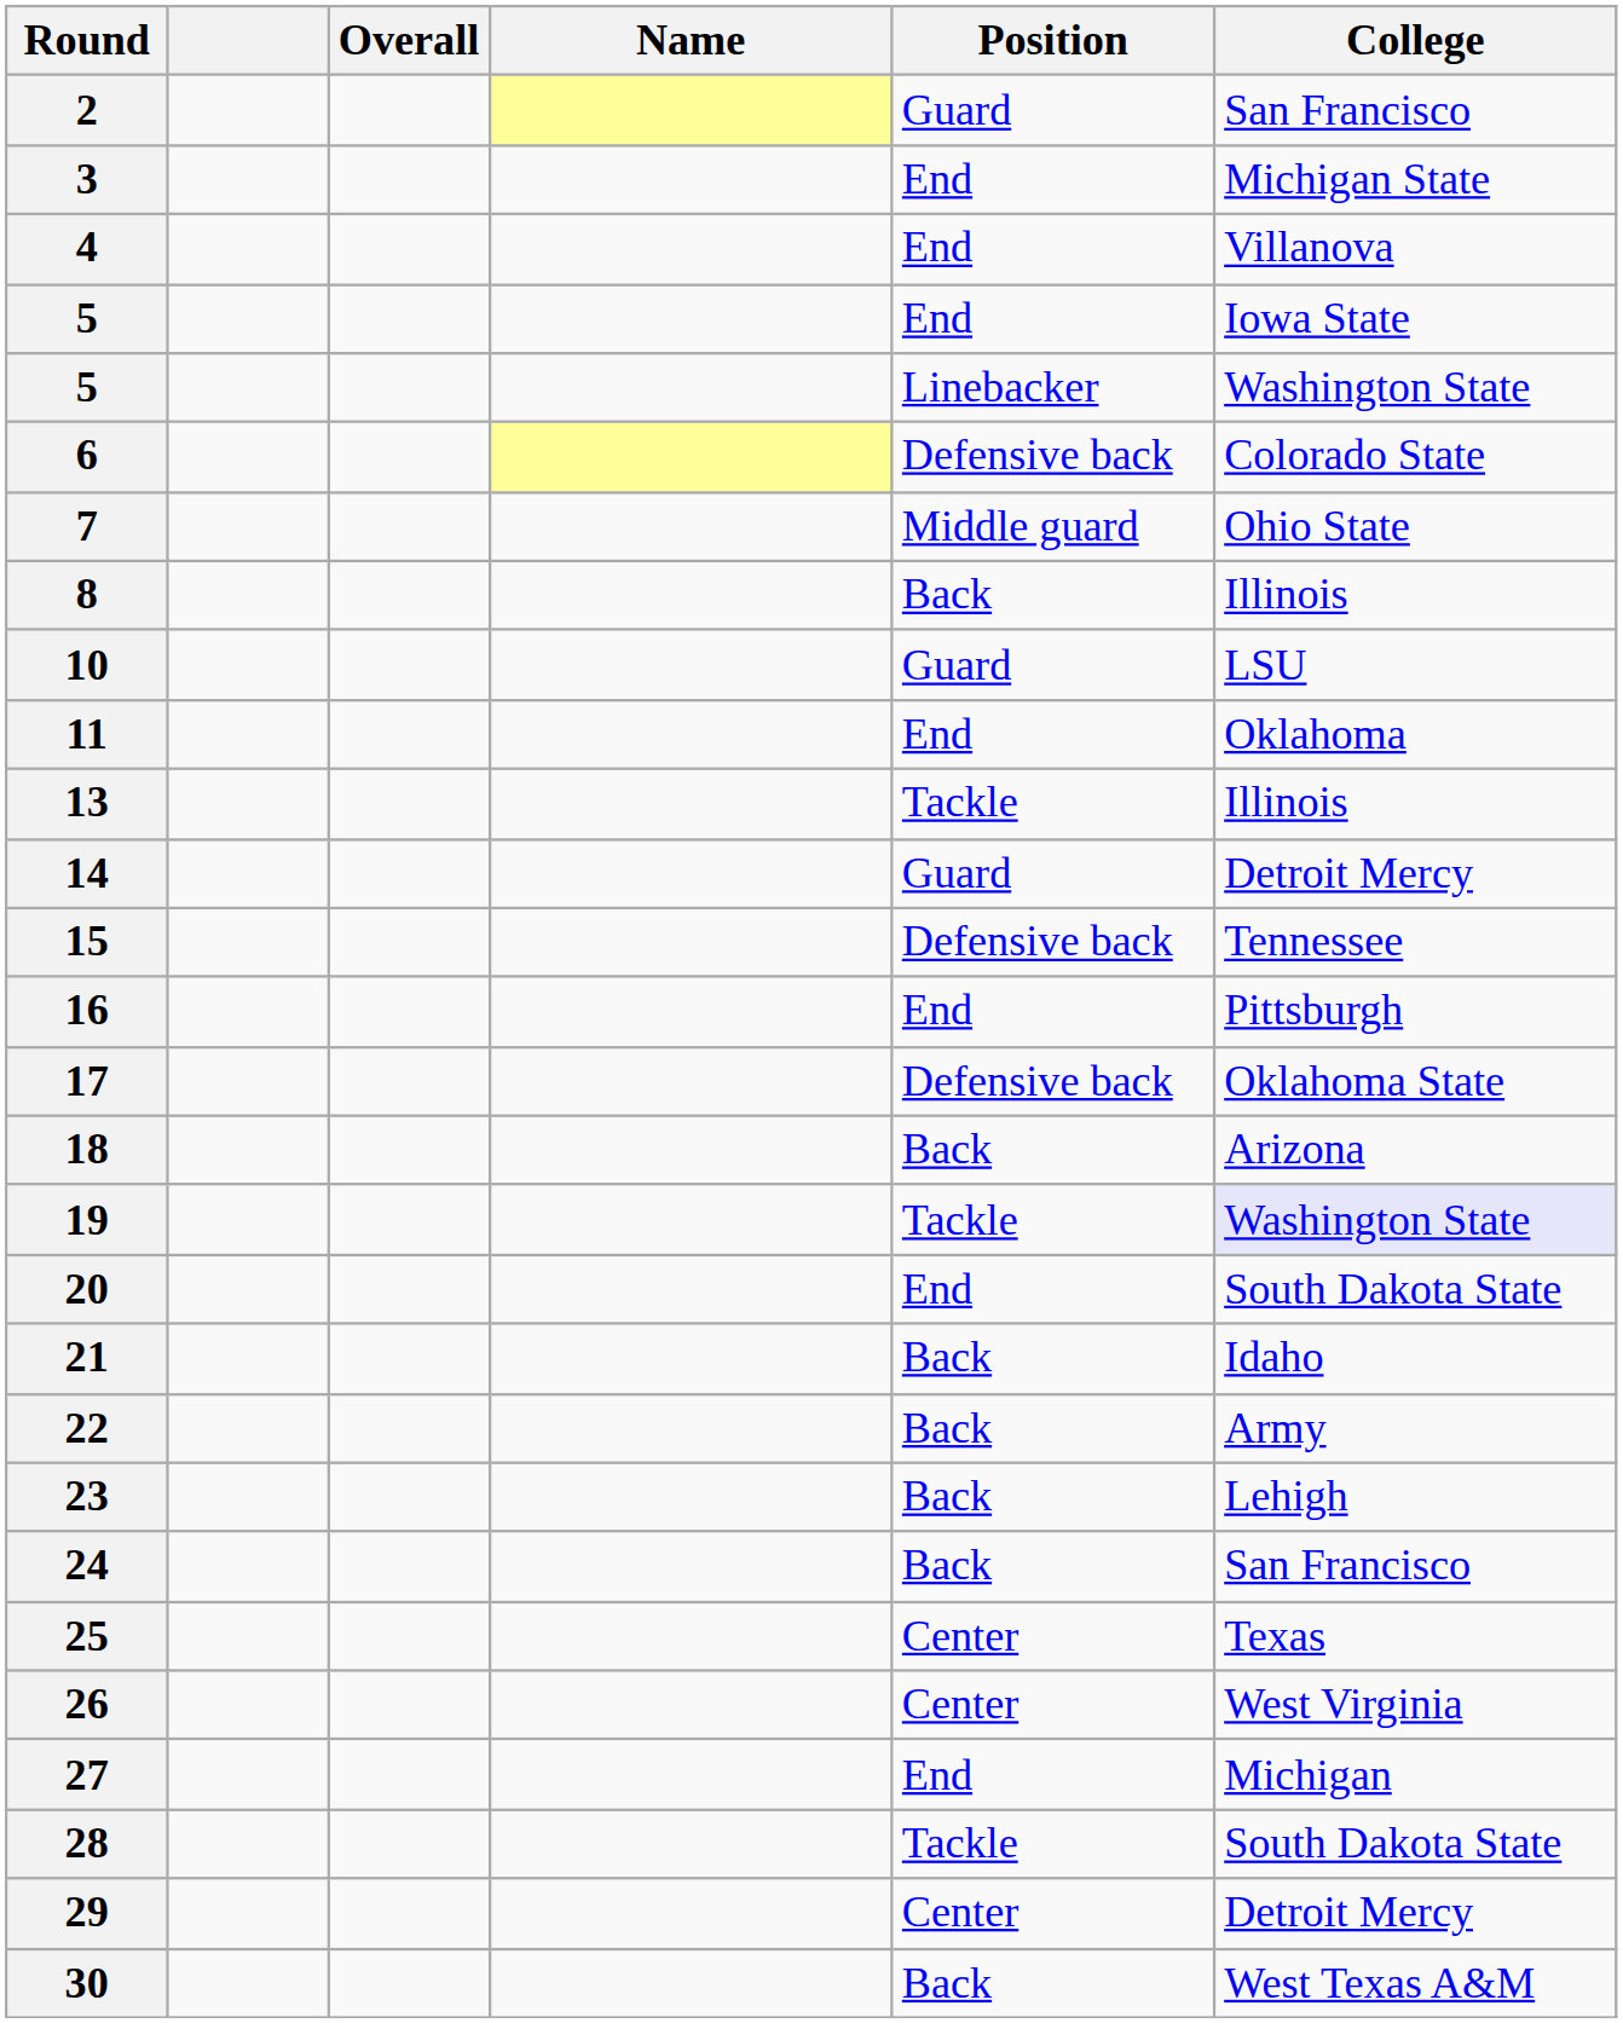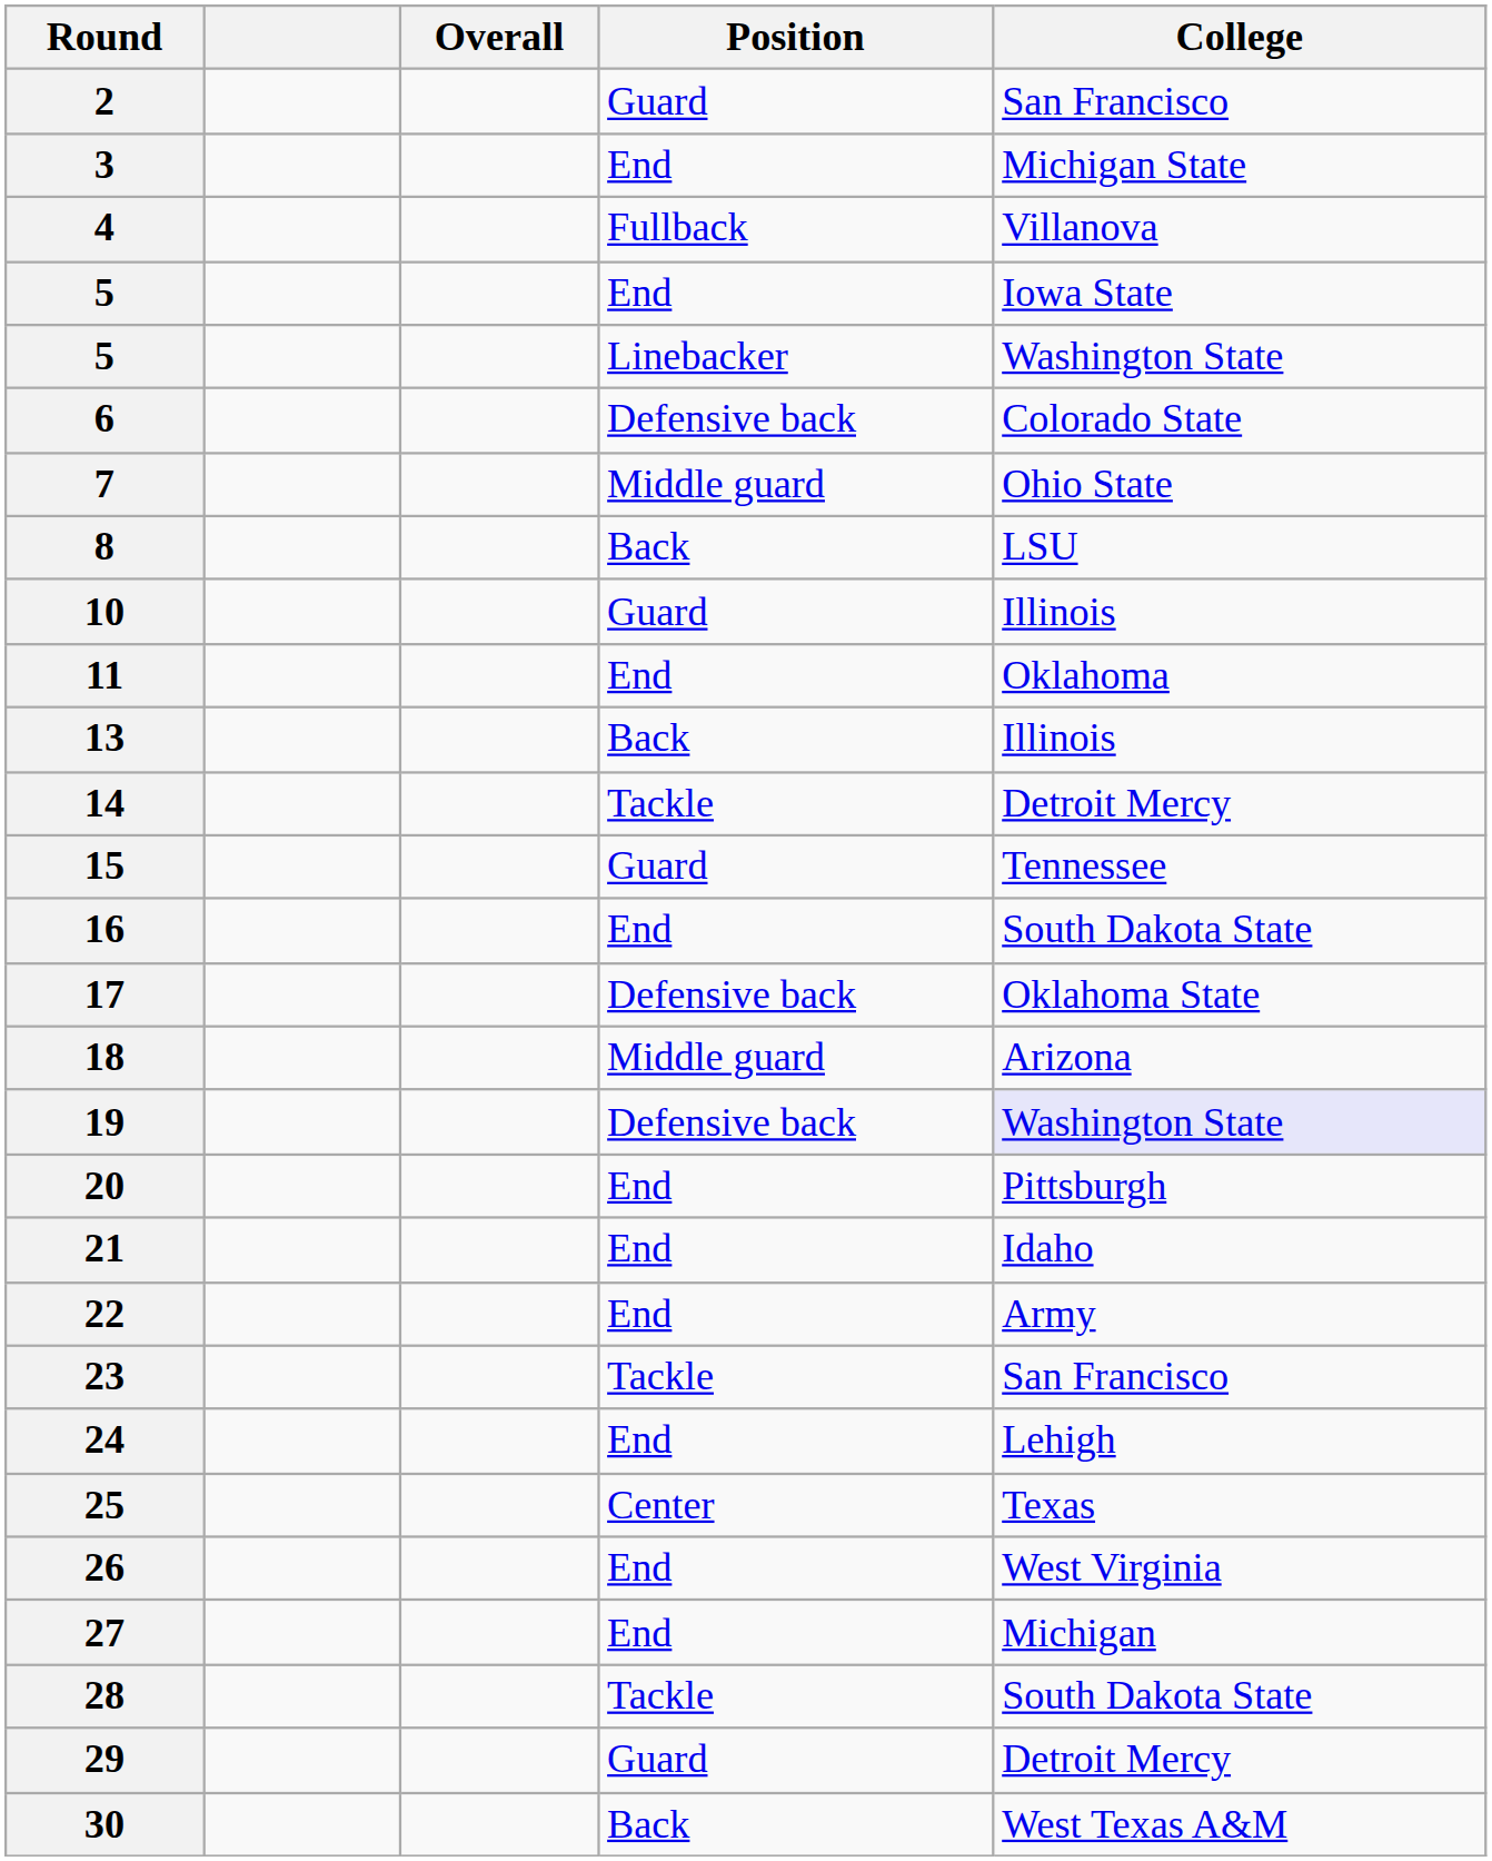- column: Name
4 | Position: End -> Fullback
8 | College: Illinois -> LSU
10 | College: LSU -> Illinois
13 | Position: Tackle -> Back
14 | Position: Guard -> Tackle
15 | Position: Defensive back -> Guard
16 | College: Pittsburgh -> South Dakota State
18 | Position: Back -> Middle guard
19 | Position: Tackle -> Defensive back
20 | College: South Dakota State -> Pittsburgh
21 | Position: Back -> End
22 | Position: Back -> End
23 | Position: Back -> Tackle
23 | College: Lehigh -> San Francisco
24 | Position: Back -> End
24 | College: San Francisco -> Lehigh
26 | Position: Center -> End
29 | Position: Center -> Guard
